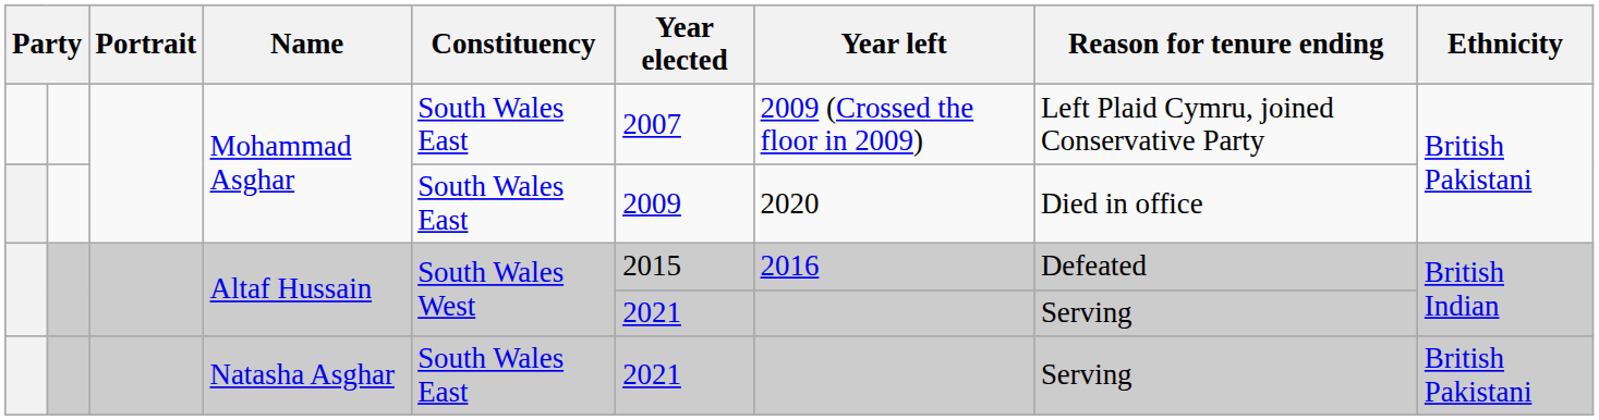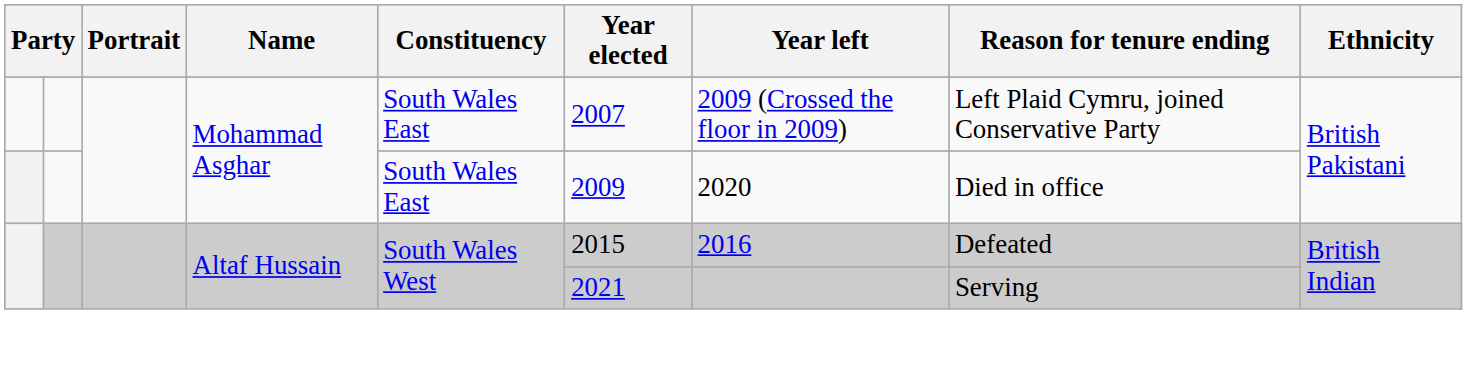- row: Natasha Asghar | South Wales East | 2021 | Serving | British Pakistani
